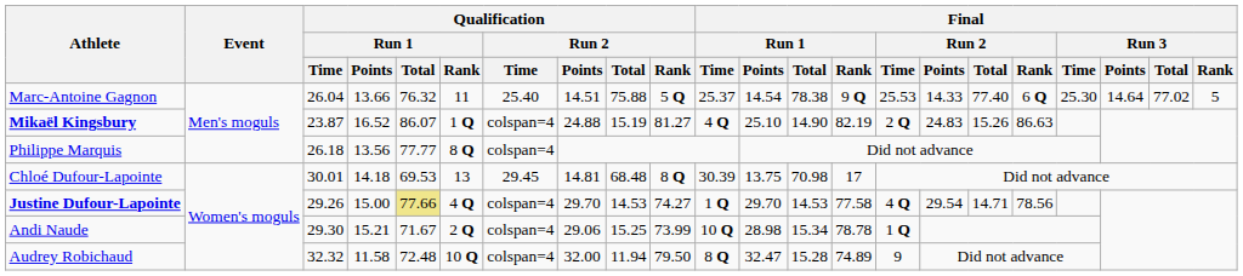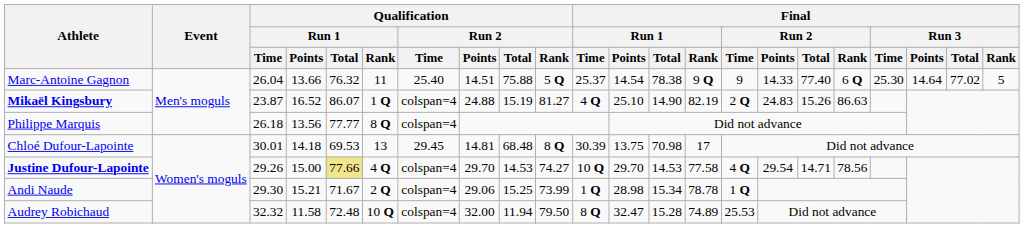Marc-Antoine Gagnon | Final / Run 2 / Time: 25.53 -> 9
Justine Dufour-Lapointe | Final / Run 1 / Time: 1 Q -> 10 Q
Andi Naude | Final / Run 1 / Time: 10 Q -> 1 Q
Audrey Robichaud | Final / Run 2 / Time: 9 -> 25.53
